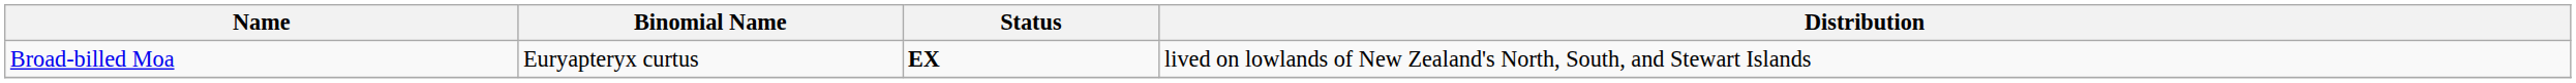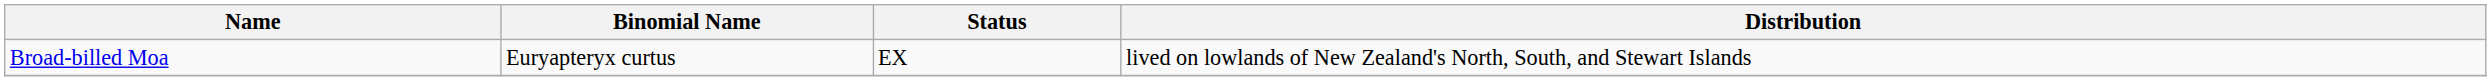Broad-billed Moa | Status: bold -> normal
